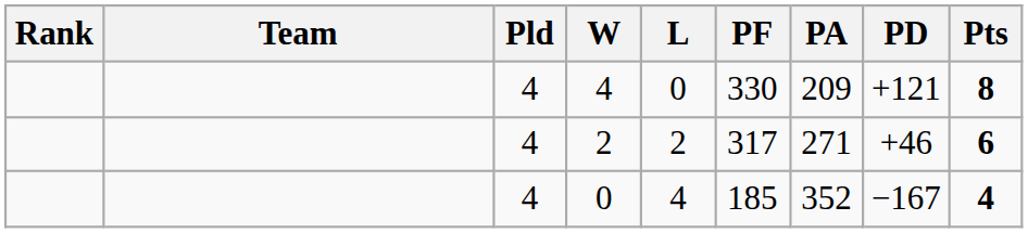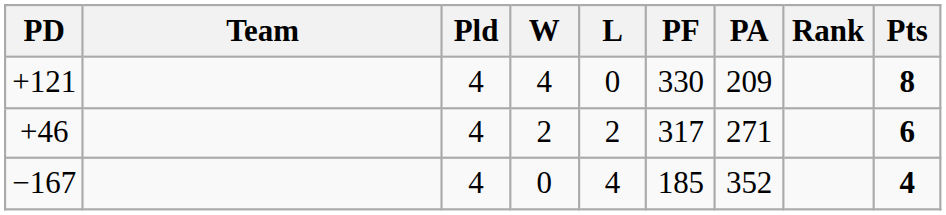columns swapped: Rank <-> PD
